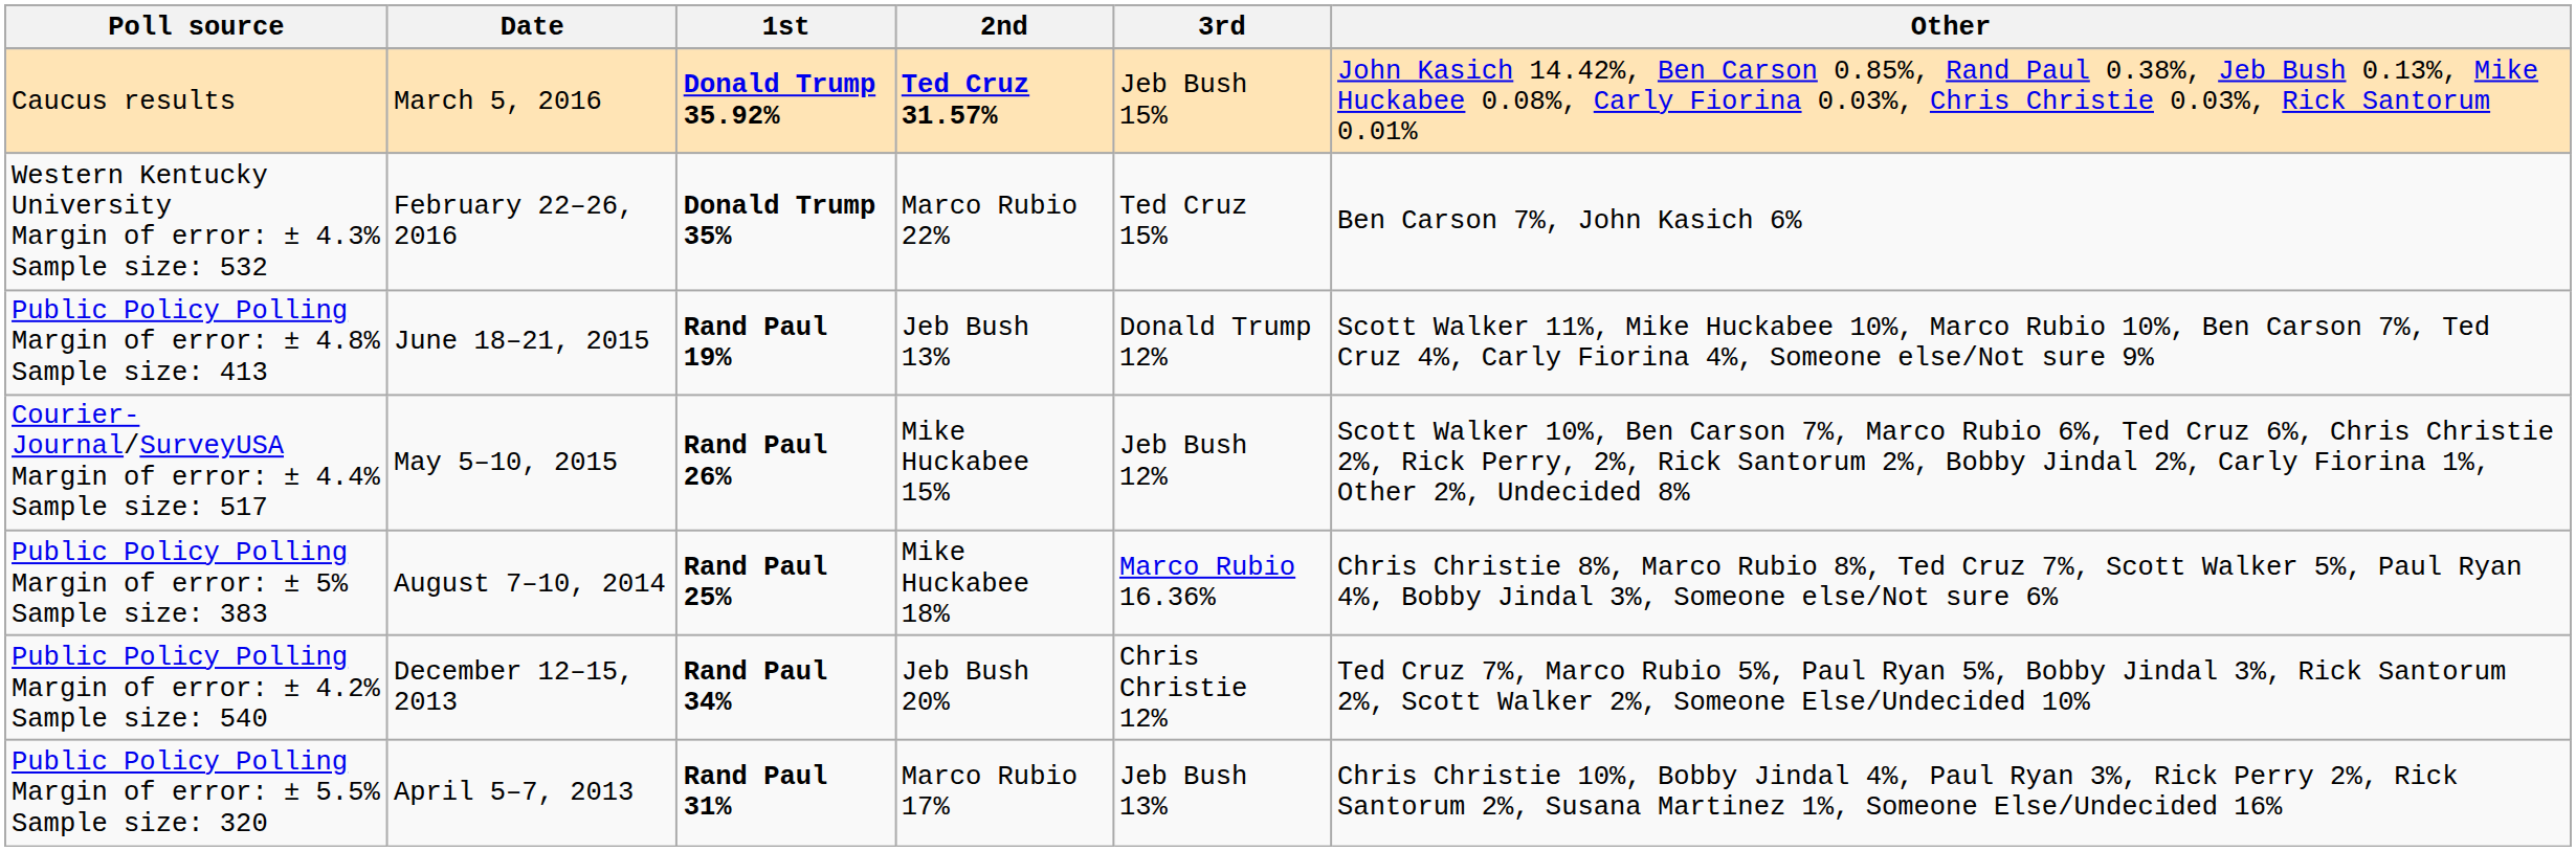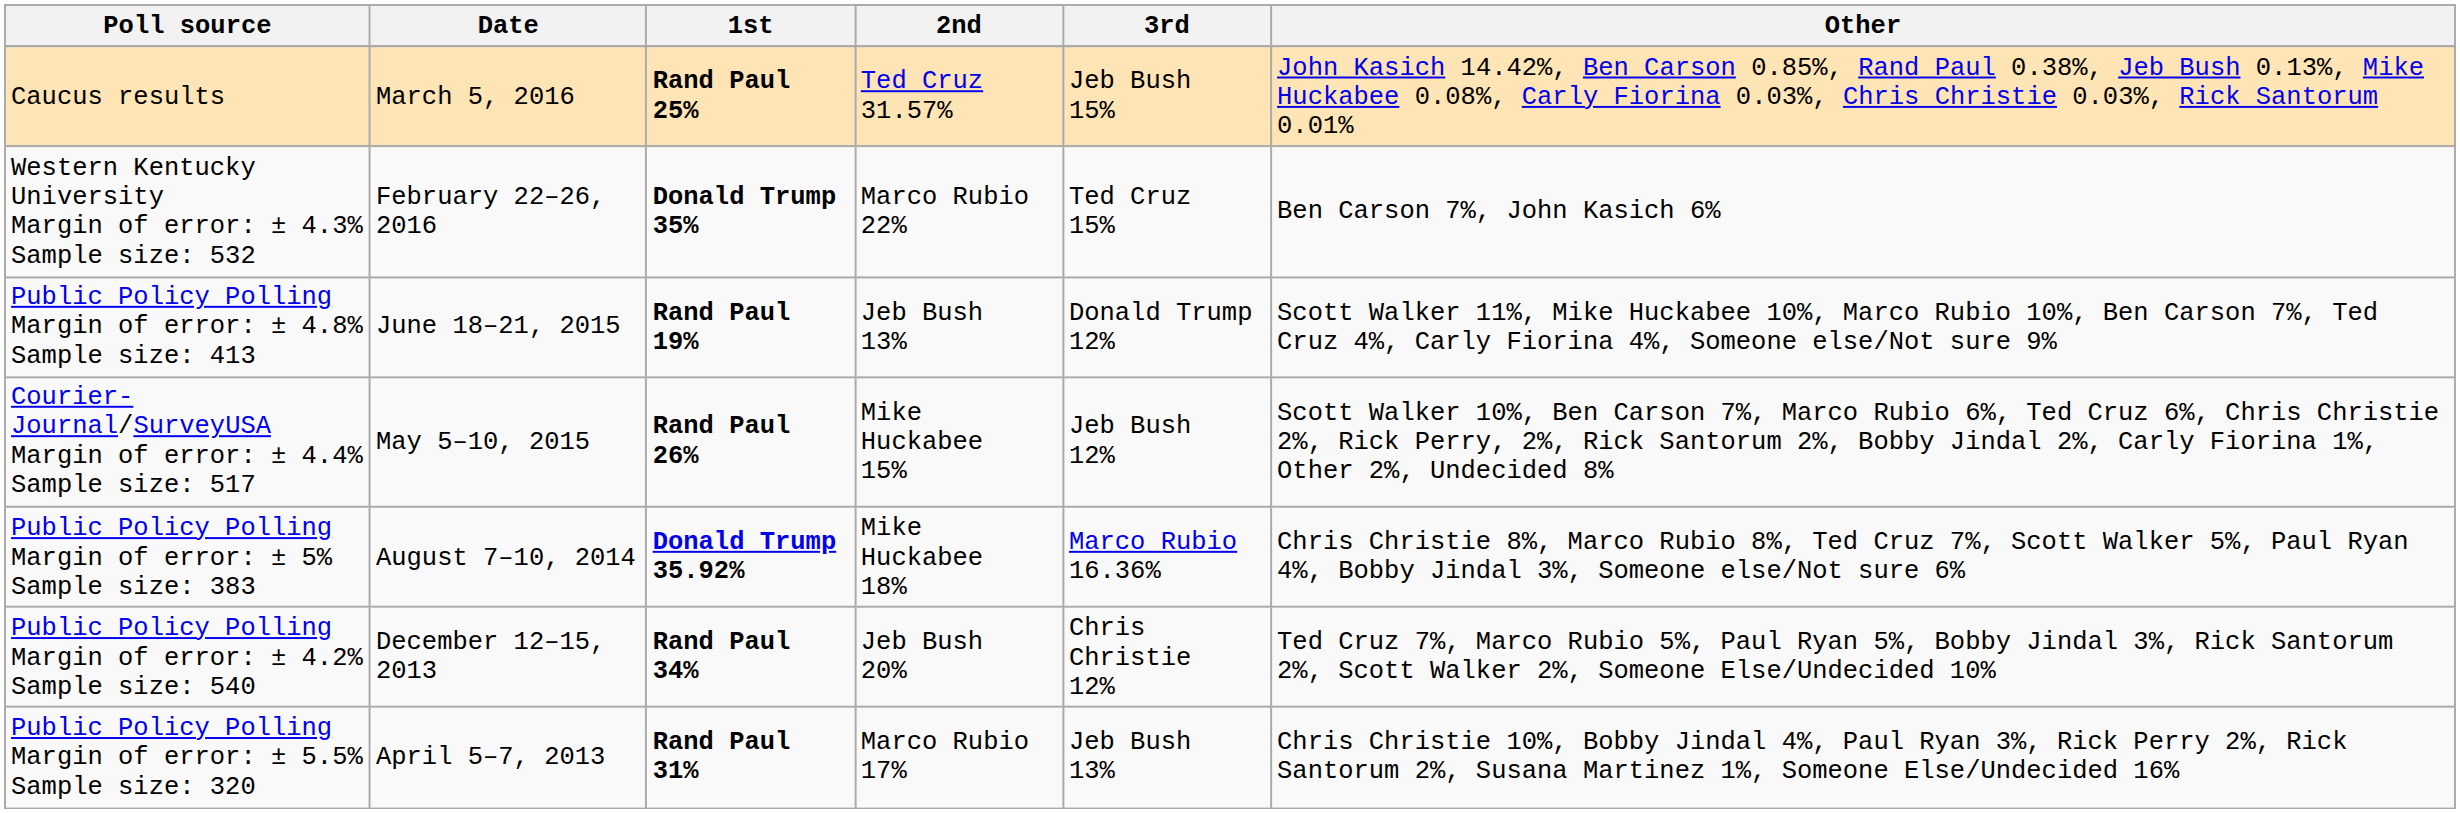Caucus results | 1st: Donald Trump 35.92% -> Rand Paul 25%
Caucus results | 2nd: bold -> normal
Public Policy Polling Margin of error: ± 5% Sample size: 383 | 1st: Rand Paul 25% -> Donald Trump 35.92%
